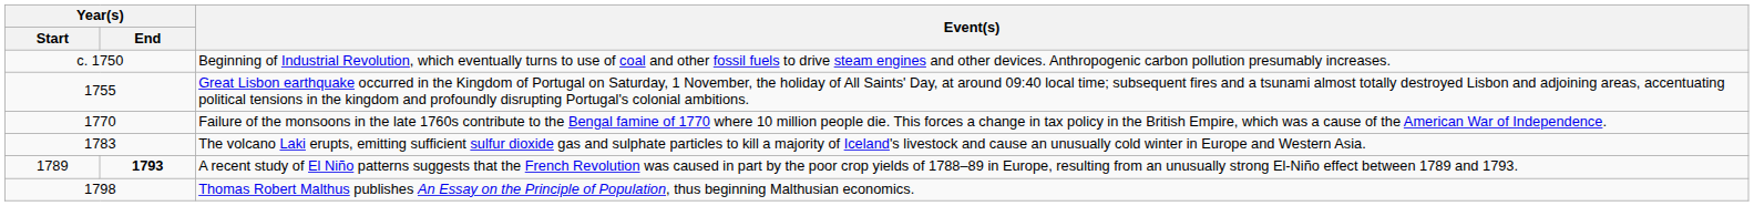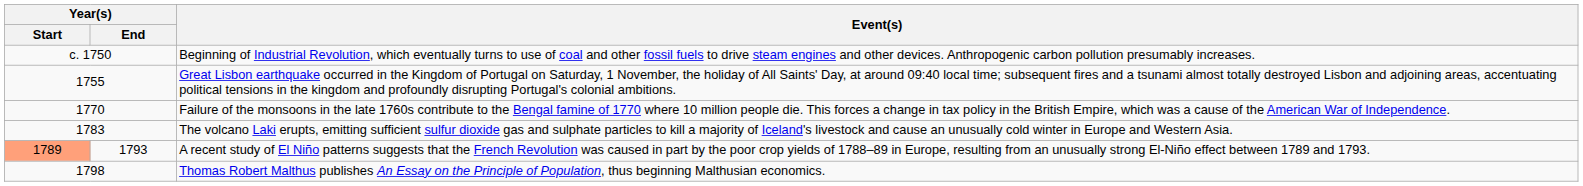row 7 | Year(s) / Start: no background -> lightsalmon background
row 7 | Year(s) / End: bold -> normal
